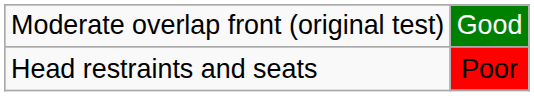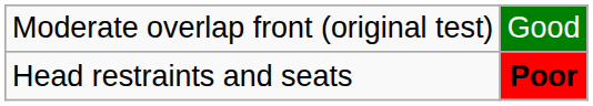Head restraints and seats | column 2: normal -> bold
